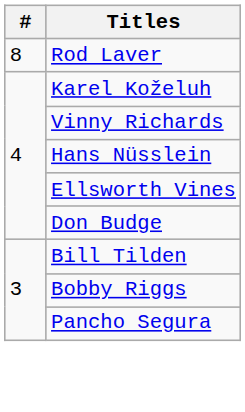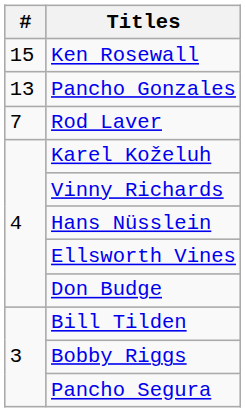+ row: 15 | Ken Rosewall
+ row: 13 | Pancho Gonzales
Rod Laver | #: 8 -> 7
